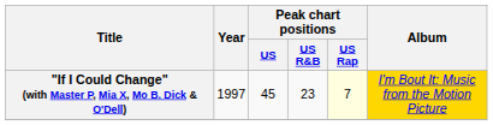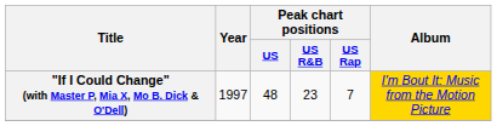row 3 | Peak chart positions / US: 45 -> 48
row 3 | Peak chart positions / US Rap: lightyellow background -> no background
